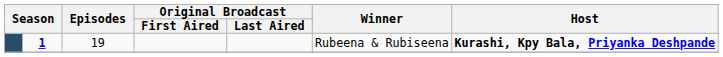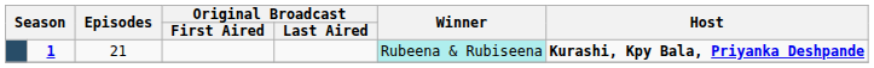row 3 | Episodes: 19 -> 21
row 3 | Winner: no background -> paleturquoise background
